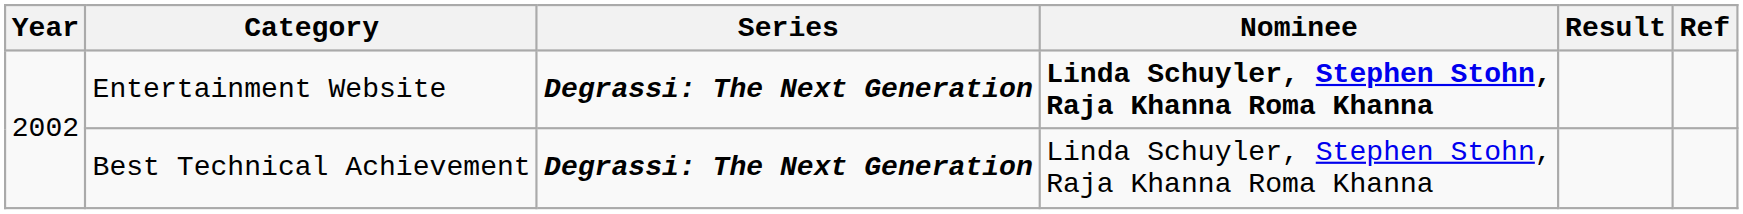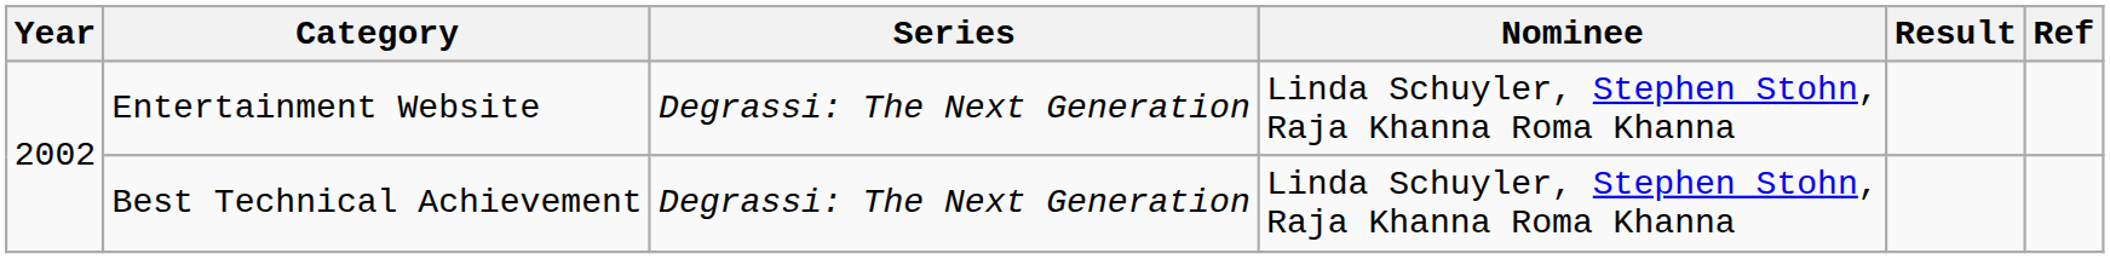Entertainment Website | Series: bold -> normal
Entertainment Website | Nominee: bold -> normal
Best Technical Achievement | Series: bold -> normal
